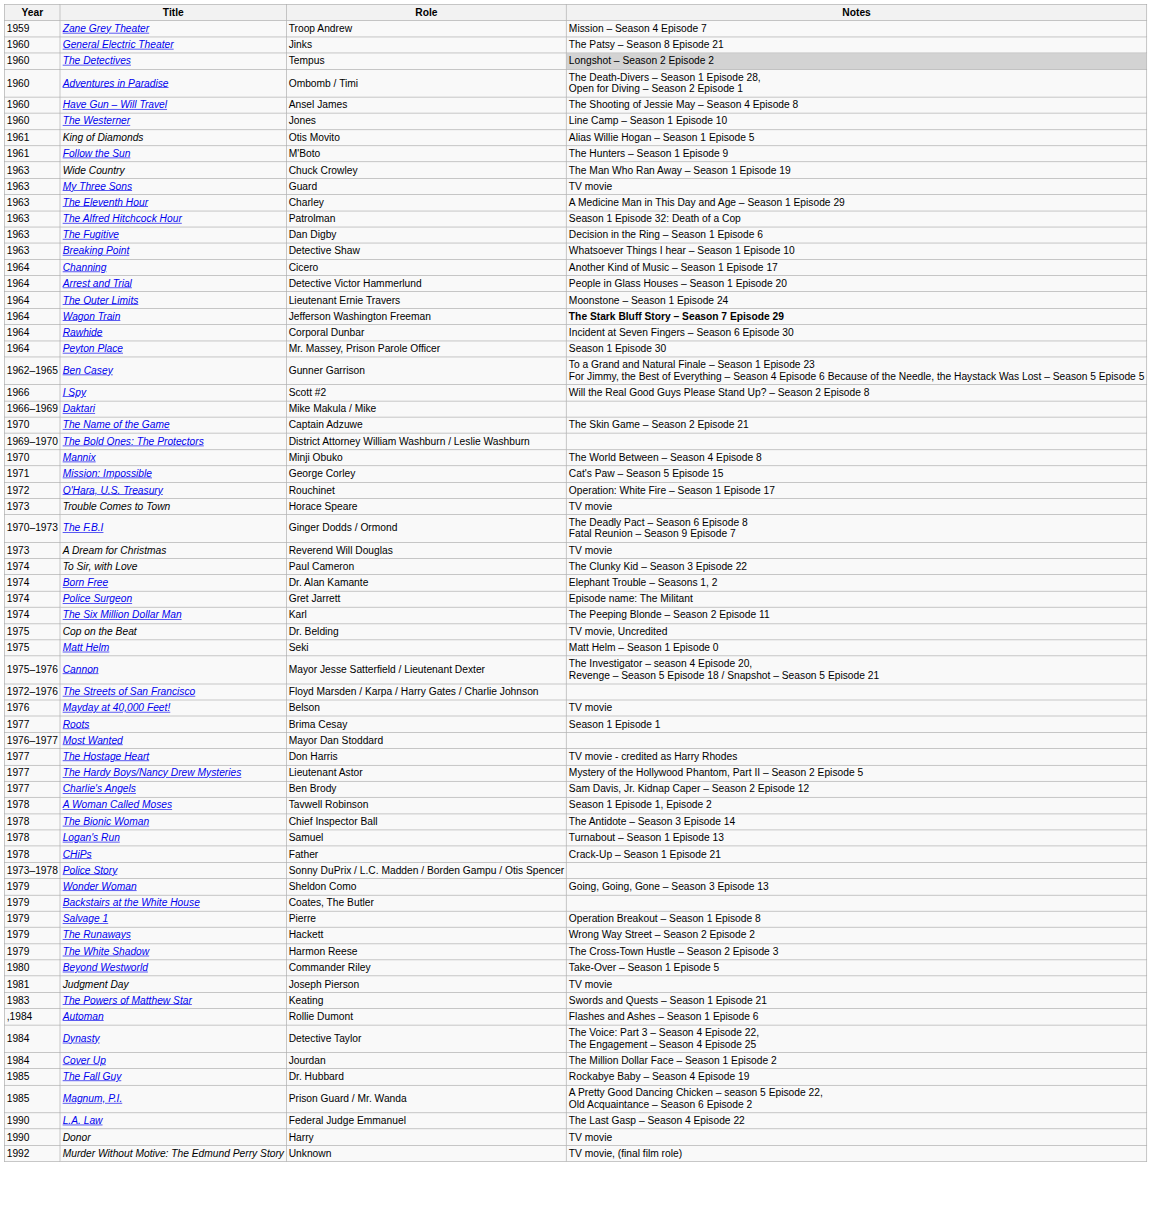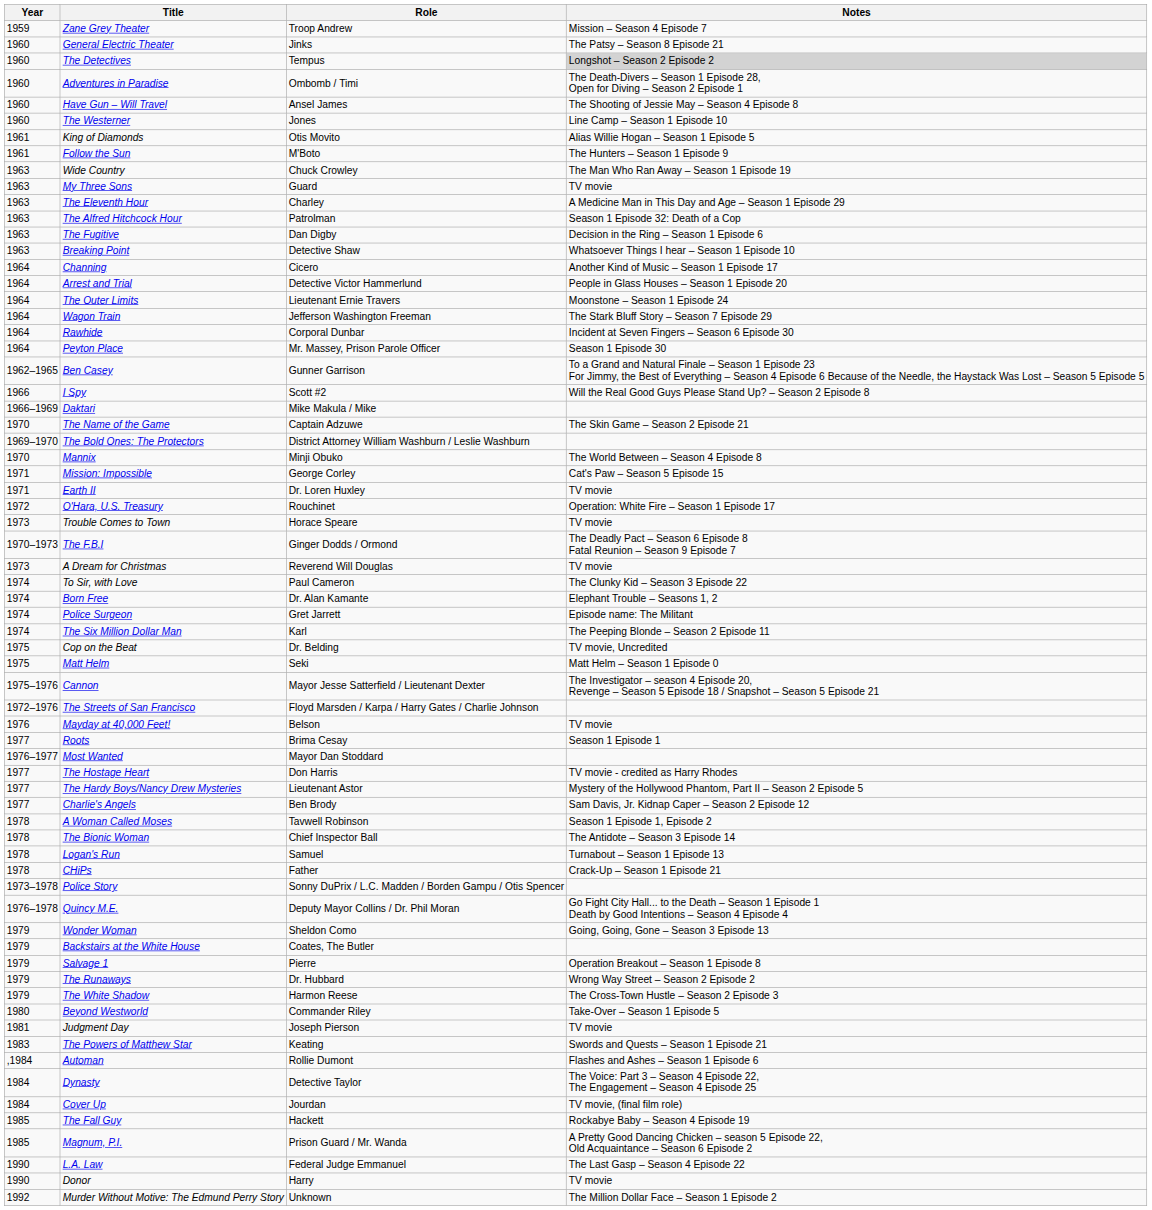Wagon Train | Notes: bold -> normal
+ row: 1971 | Earth II | Dr. Loren Huxley | TV movie
+ row: 1976–1978 | Quincy M.E. | Deputy Mayor Collins / Dr. Phil Moran | Go Fight City Hall... to the Death – Season 1 Episode 1 Death by Good Intentions – Season 4 Episode 4
The Runaways | Role: Hackett -> Dr. Hubbard
Cover Up | Notes: The Million Dollar Face – Season 1 Episode 2 -> TV movie, (final film role)
The Fall Guy | Role: Dr. Hubbard -> Hackett
Murder Without Motive: The Edmund Perry Story | Notes: TV movie, (final film role) -> The Million Dollar Face – Season 1 Episode 2
